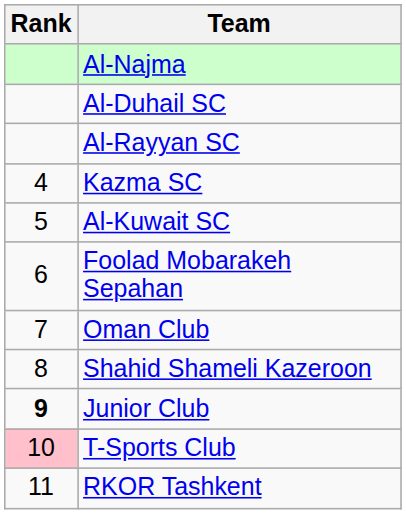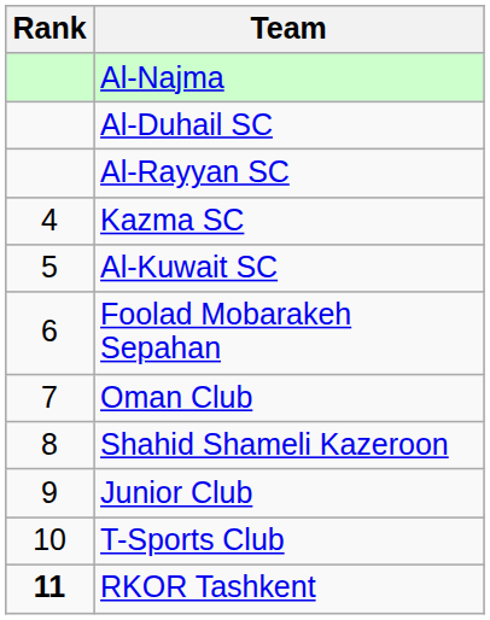Junior Club | Rank: bold -> normal
T-Sports Club | Rank: pink background -> no background
RKOR Tashkent | Rank: normal -> bold
